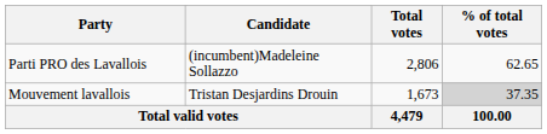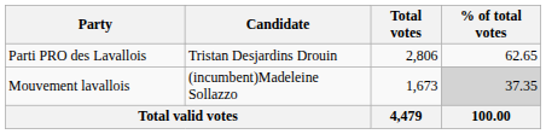Parti PRO des Lavallois | Candidate: (incumbent)Madeleine Sollazzo -> Tristan Desjardins Drouin
Mouvement lavallois | Candidate: Tristan Desjardins Drouin -> (incumbent)Madeleine Sollazzo
